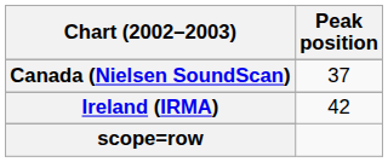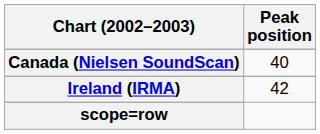Canada (Nielsen SoundScan) | Peak position: 37 -> 40
